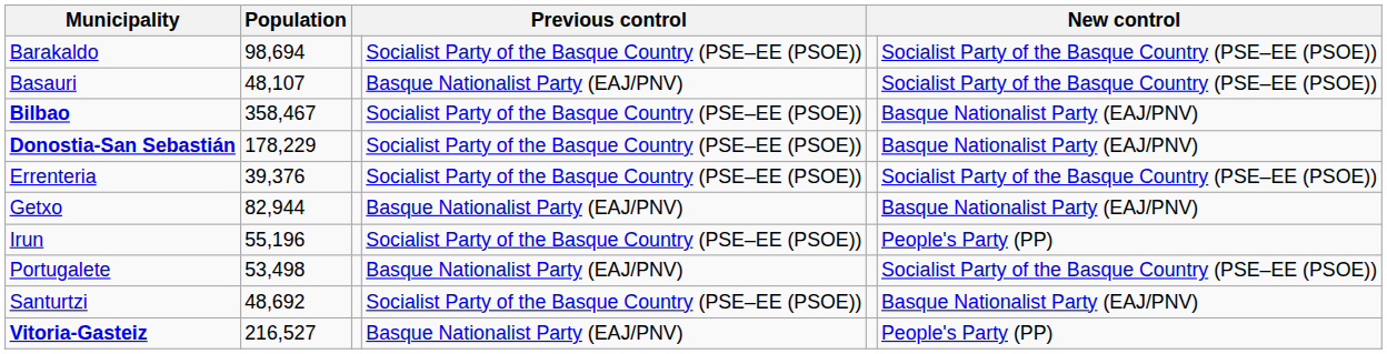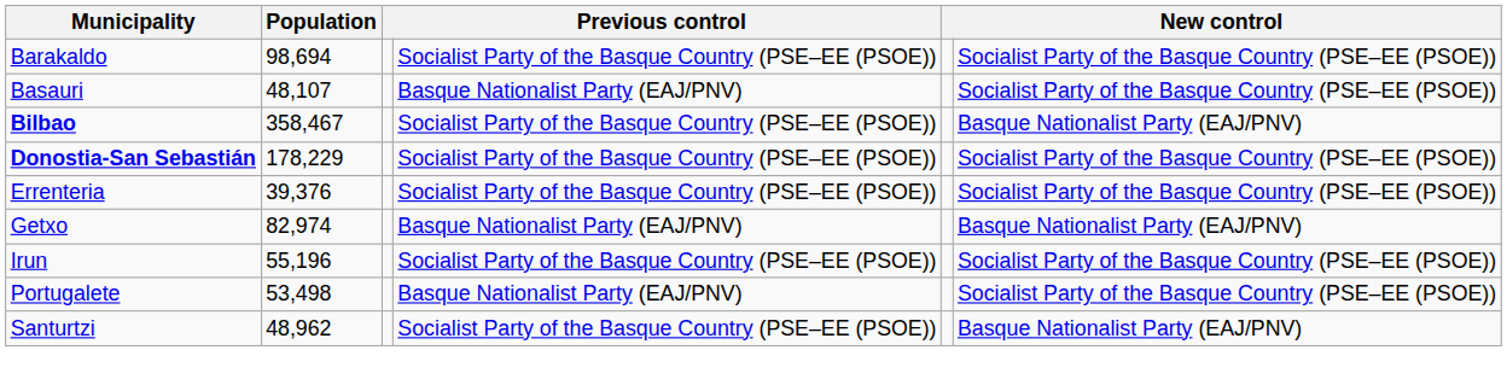Donostia-San Sebastián | column 6: Basque Nationalist Party (EAJ/PNV) -> Socialist Party of the Basque Country (PSE–EE (PSOE))
Getxo | Population: 82,944 -> 82,974
Irun | column 6: People's Party (PP) -> Socialist Party of the Basque Country (PSE–EE (PSOE))
Santurtzi | Population: 48,692 -> 48,962
- row: Vitoria-Gasteiz | 216,527 | Basque Nationalist Party (EAJ/PNV) | People's Party (PP)
